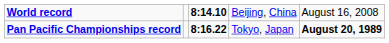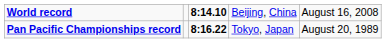Pan Pacific Championships record | column 5: bold -> normal
